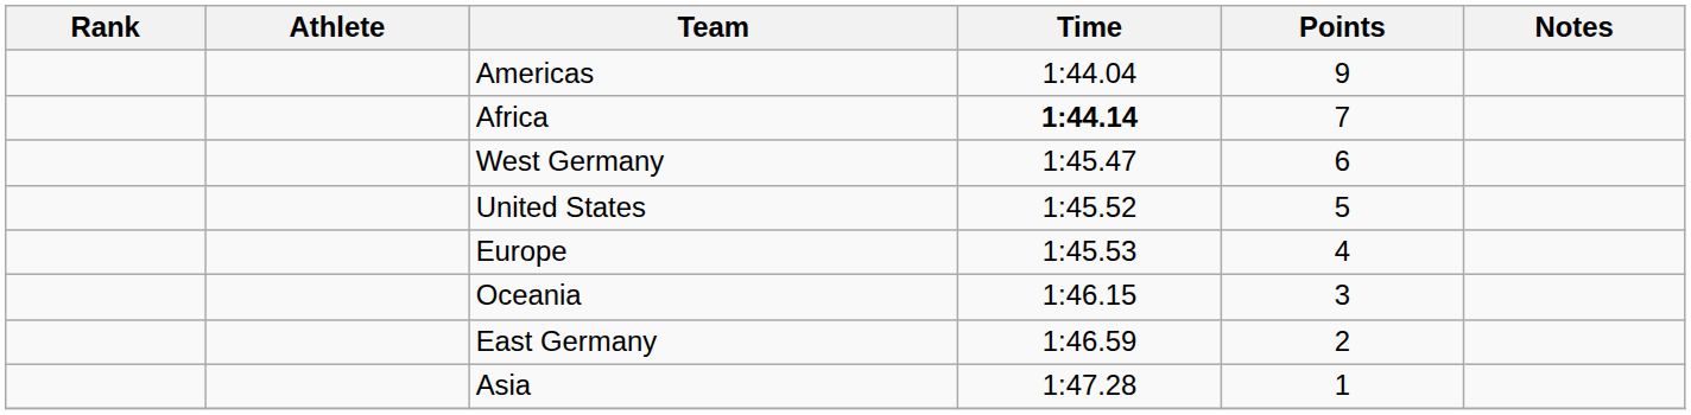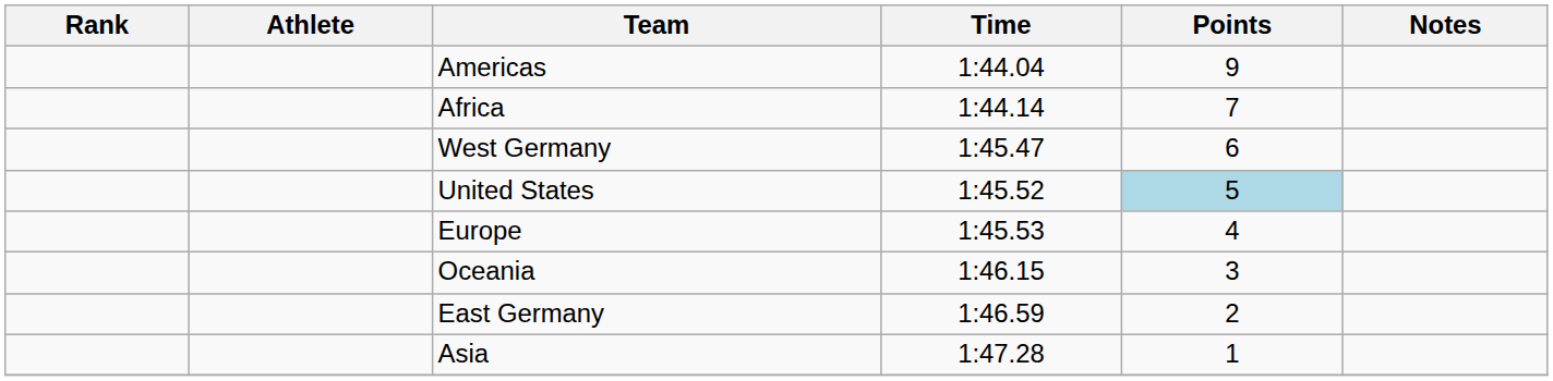Africa | Time: bold -> normal
United States | Points: no background -> lightblue background
